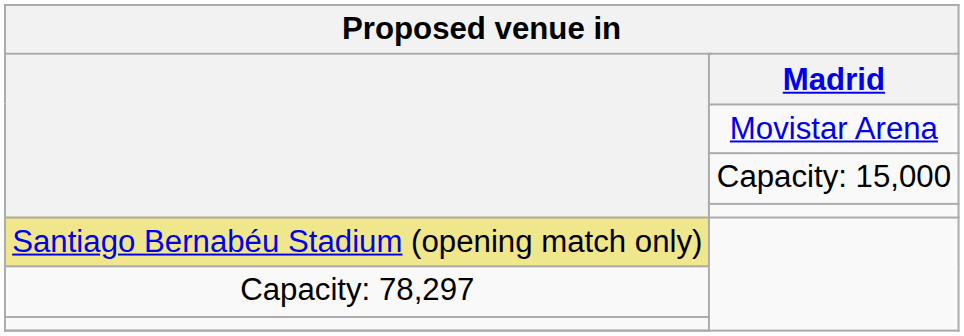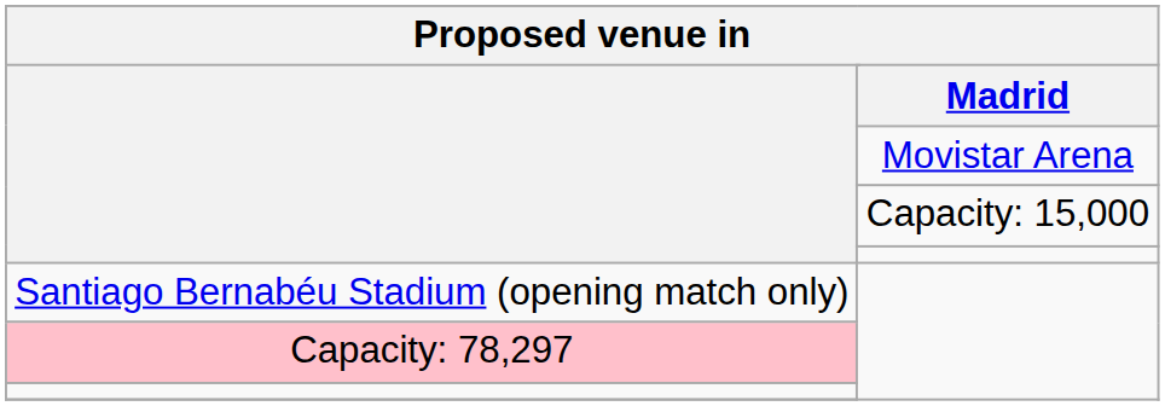Santiago Bernabéu Stadium (opening match only) | column 1: khaki background -> no background
Capacity: 78,297 | column 1: no background -> pink background
